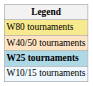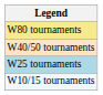row 4 | column 1: bold -> normal
